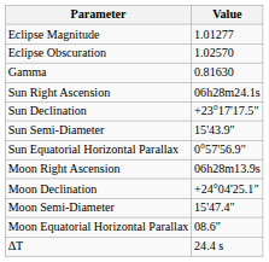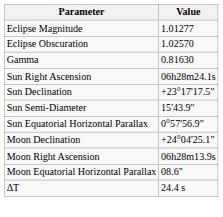rows swapped: Moon Right Ascension <-> Moon Declination
- row: Moon Semi-Diameter | 15'47.4"
